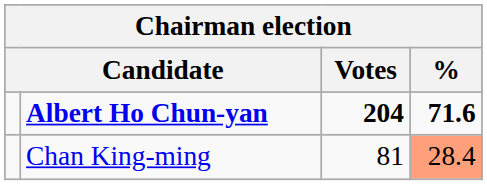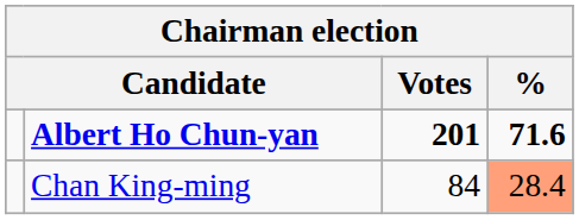Albert Ho Chun-yan | Votes: 204 -> 201
Chan King-ming | Votes: 81 -> 84
